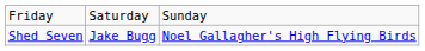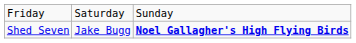Shed Seven | column 3: normal -> bold
